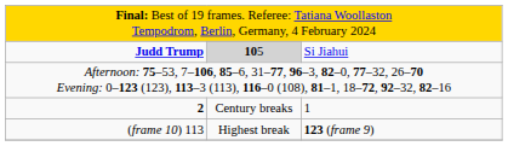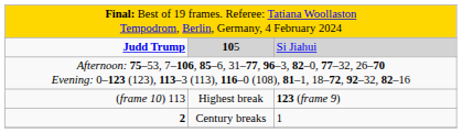Judd Trump | column 3: no background -> lightgrey background
rows swapped: (frame 10) 113 <-> 2
